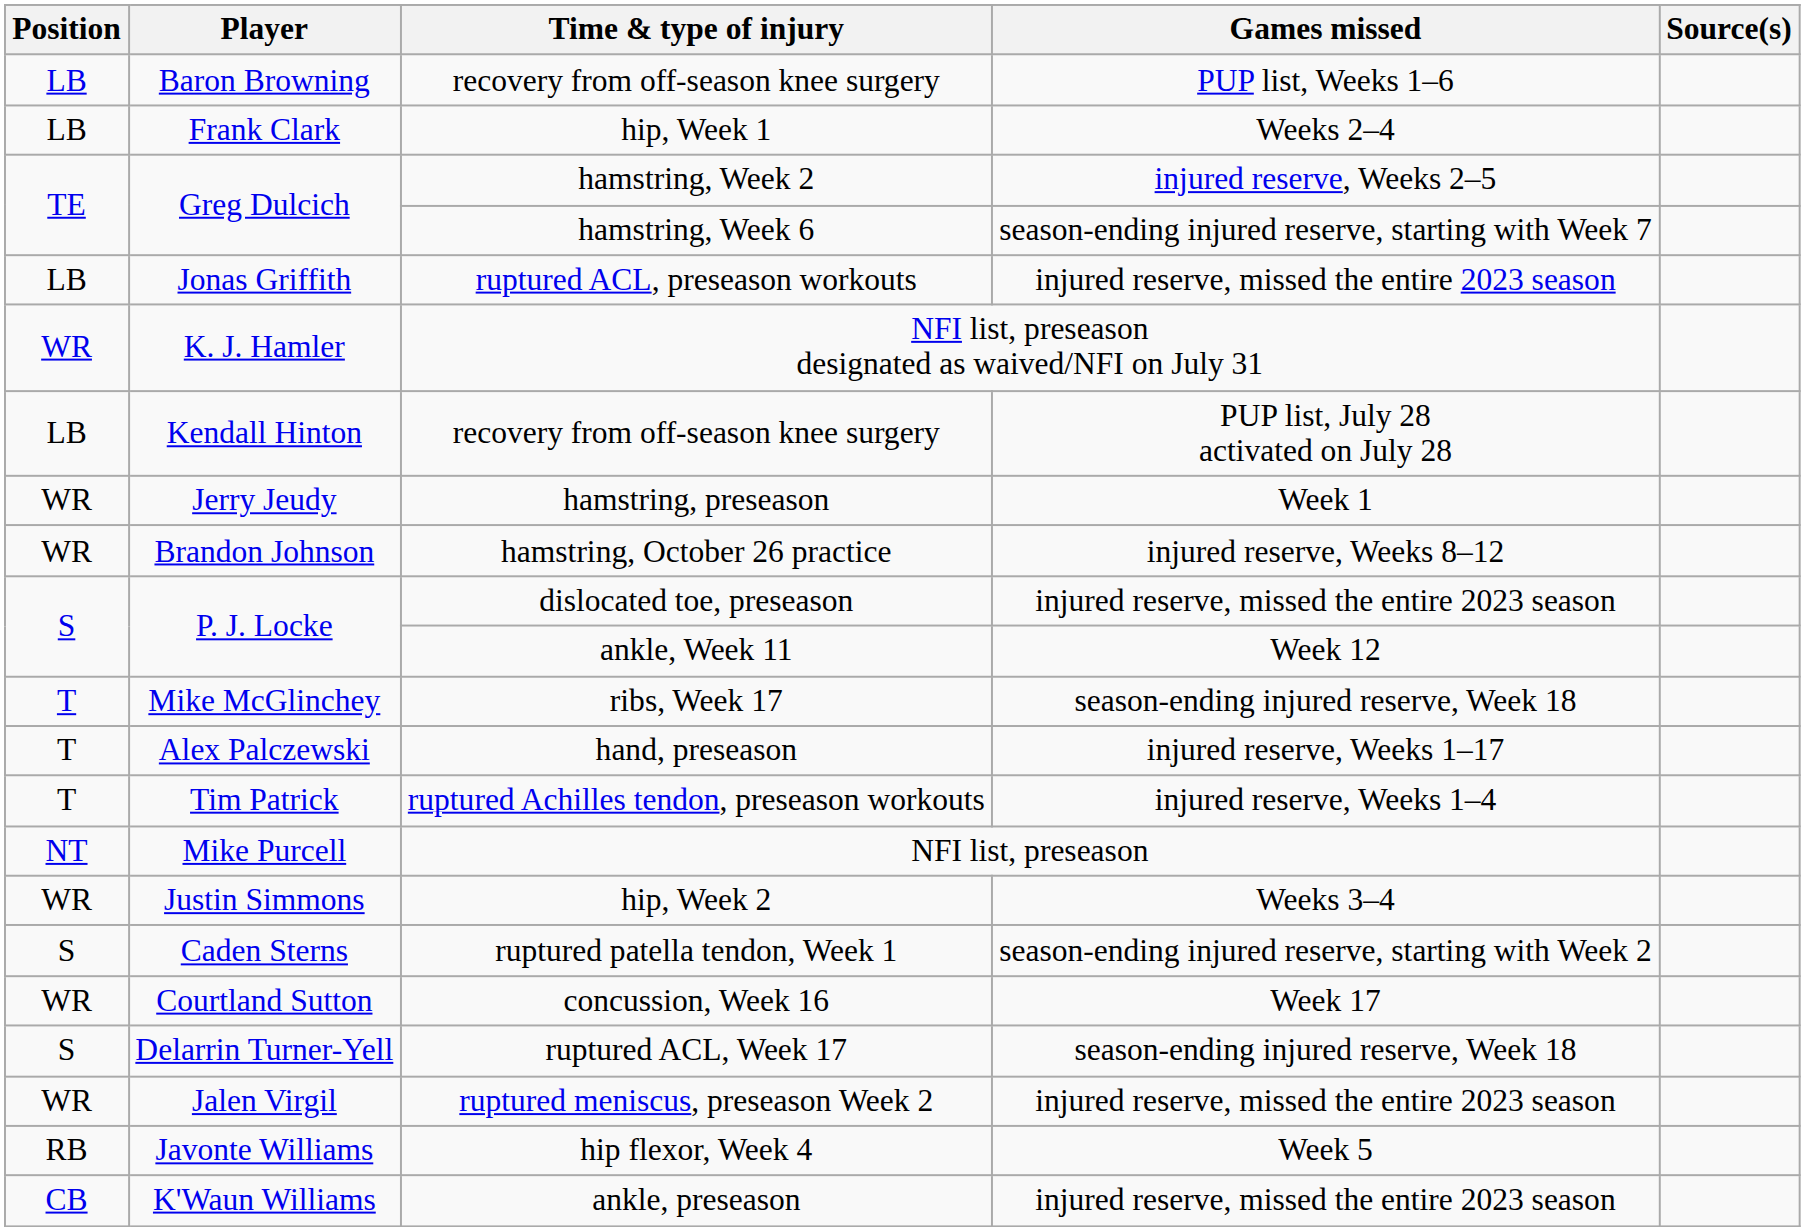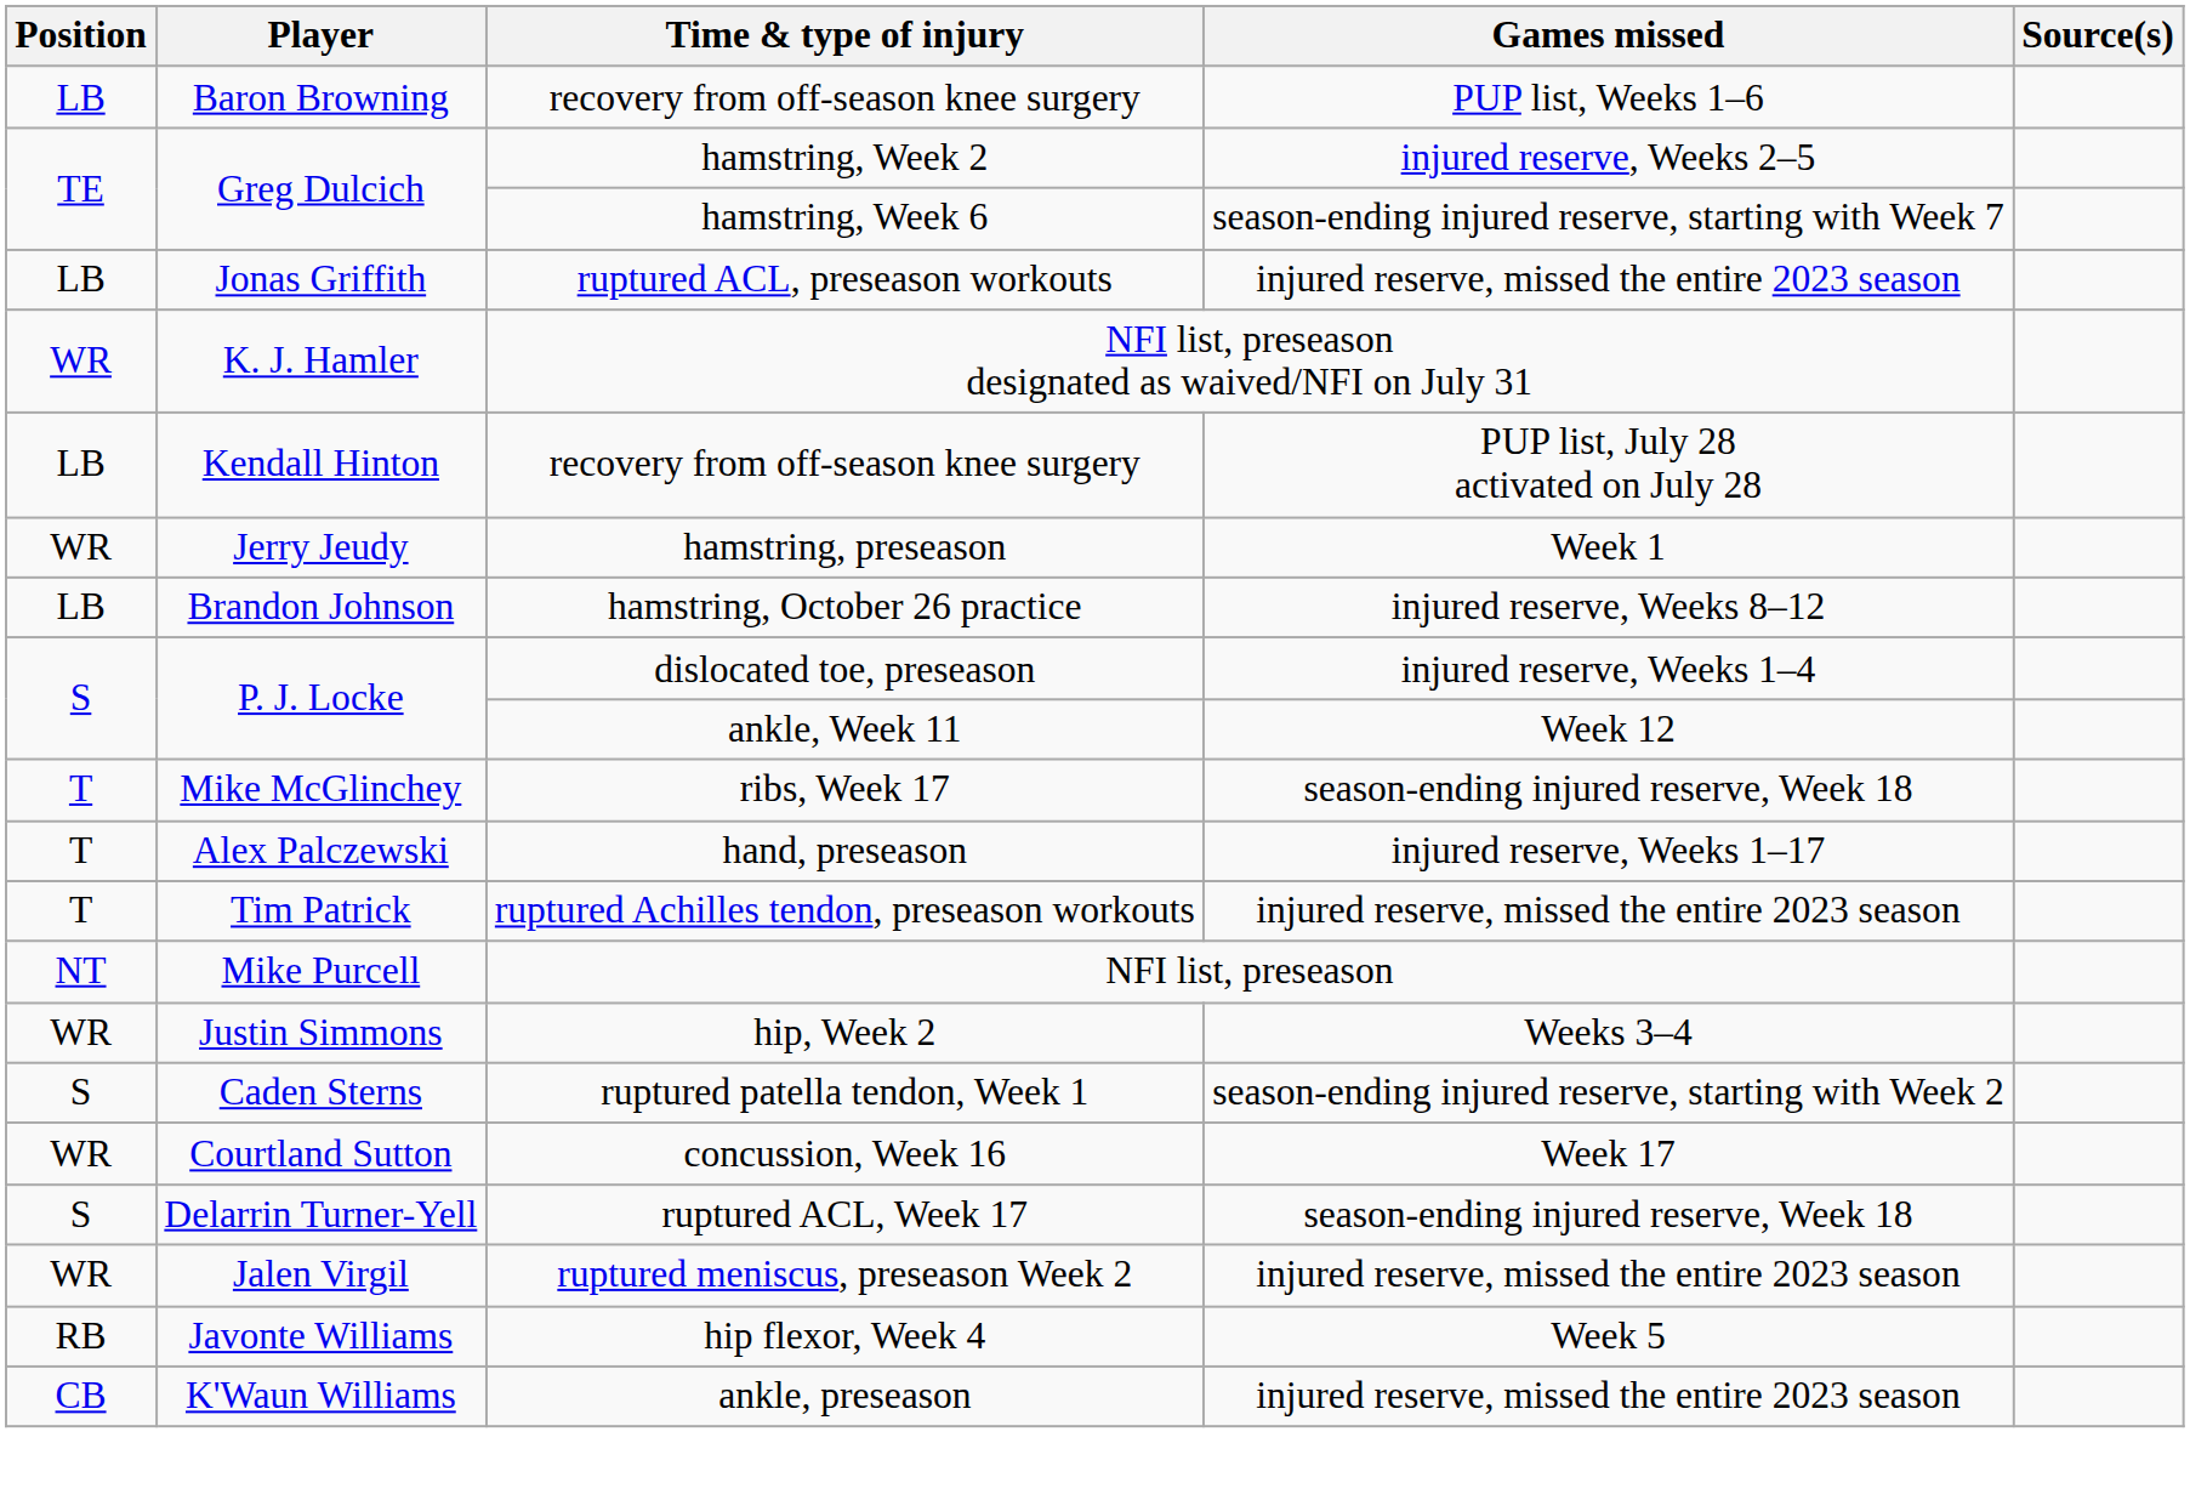- row: LB | Frank Clark | hip, Week 1 | Weeks 2–4
hamstring, October 26 practice | Position: WR -> LB
dislocated toe, preseason | Games missed: injured reserve, missed the entire 2023 season -> injured reserve, Weeks 1–4
ruptured Achilles tendon, preseason workouts | Games missed: injured reserve, Weeks 1–4 -> injured reserve, missed the entire 2023 season
